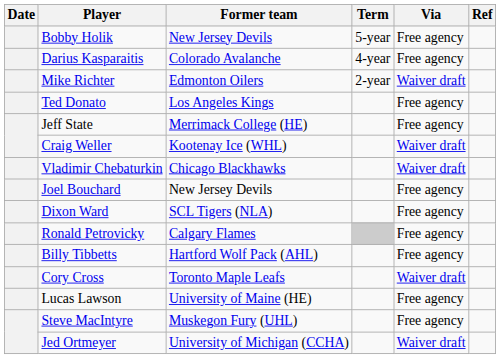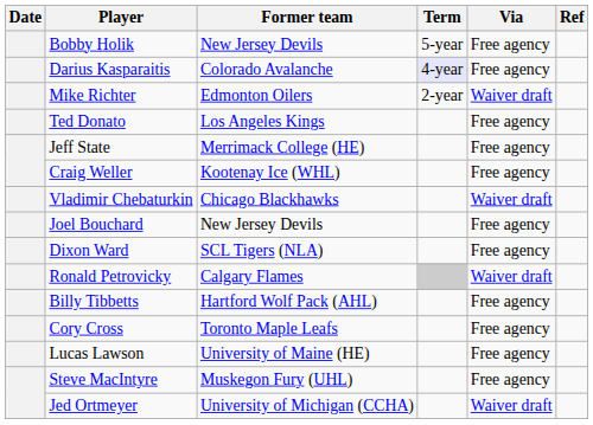Darius Kasparaitis | Term: no background -> lavender background
Craig Weller | Via: Waiver draft -> Free agency
Ronald Petrovicky | Via: Free agency -> Waiver draft
Cory Cross | Via: Waiver draft -> Free agency
